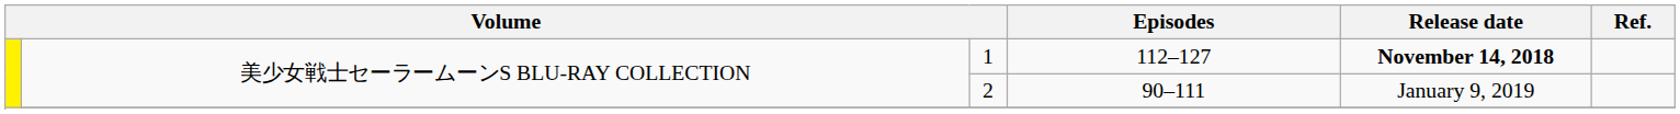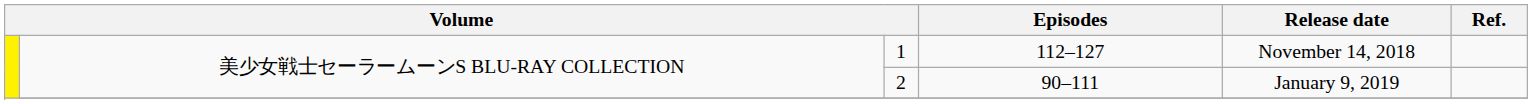1 | Release date: bold -> normal
